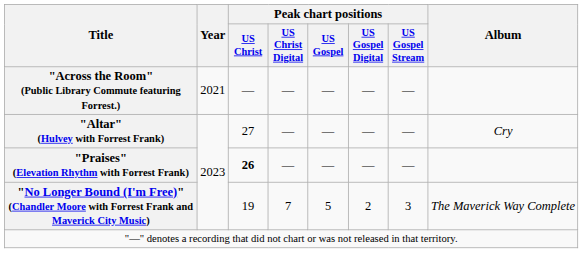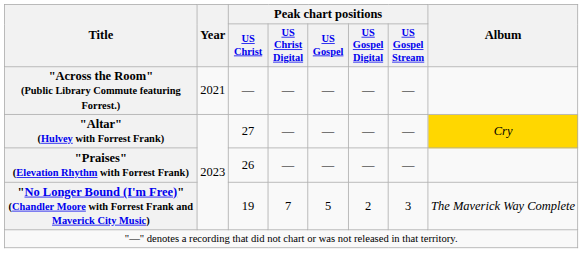"Altar" (Hulvey with Forrest Frank) | Album: no background -> gold background
"Praises" (Elevation Rhythm with Forrest Frank) | Peak chart positions / US Christ: bold -> normal
